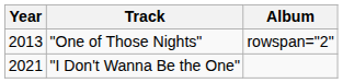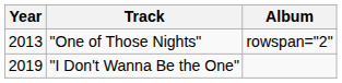"I Don't Wanna Be the One" | Year: 2021 -> 2019
